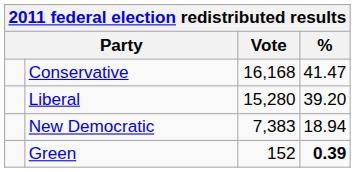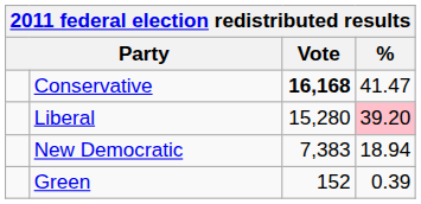Conservative | Vote: normal -> bold
Liberal | %: no background -> pink background
Green | %: bold -> normal
